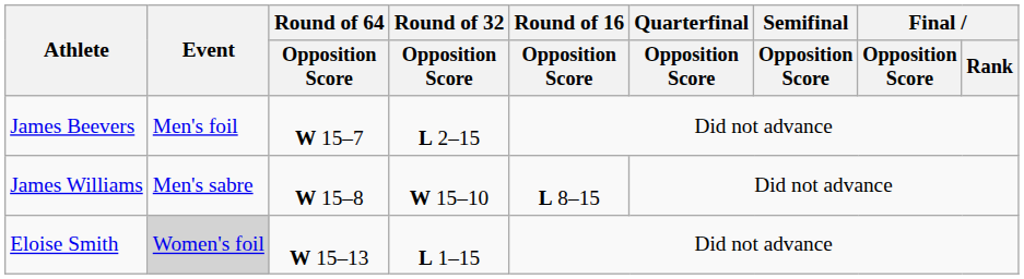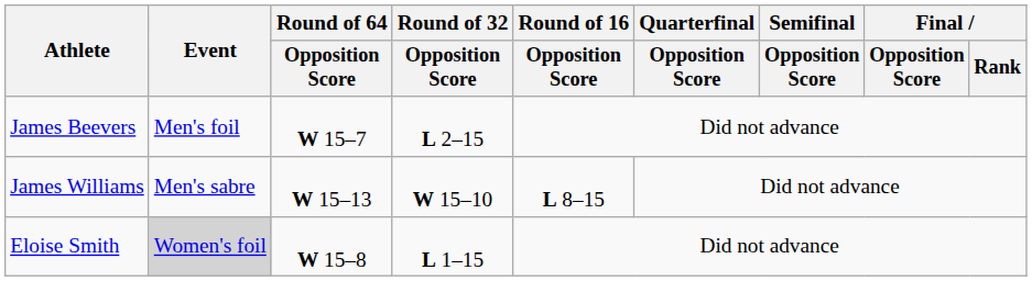James Williams | Round of 64 / Opposition Score: W 15–8 -> W 15–13
Eloise Smith | Round of 64 / Opposition Score: W 15–13 -> W 15–8
